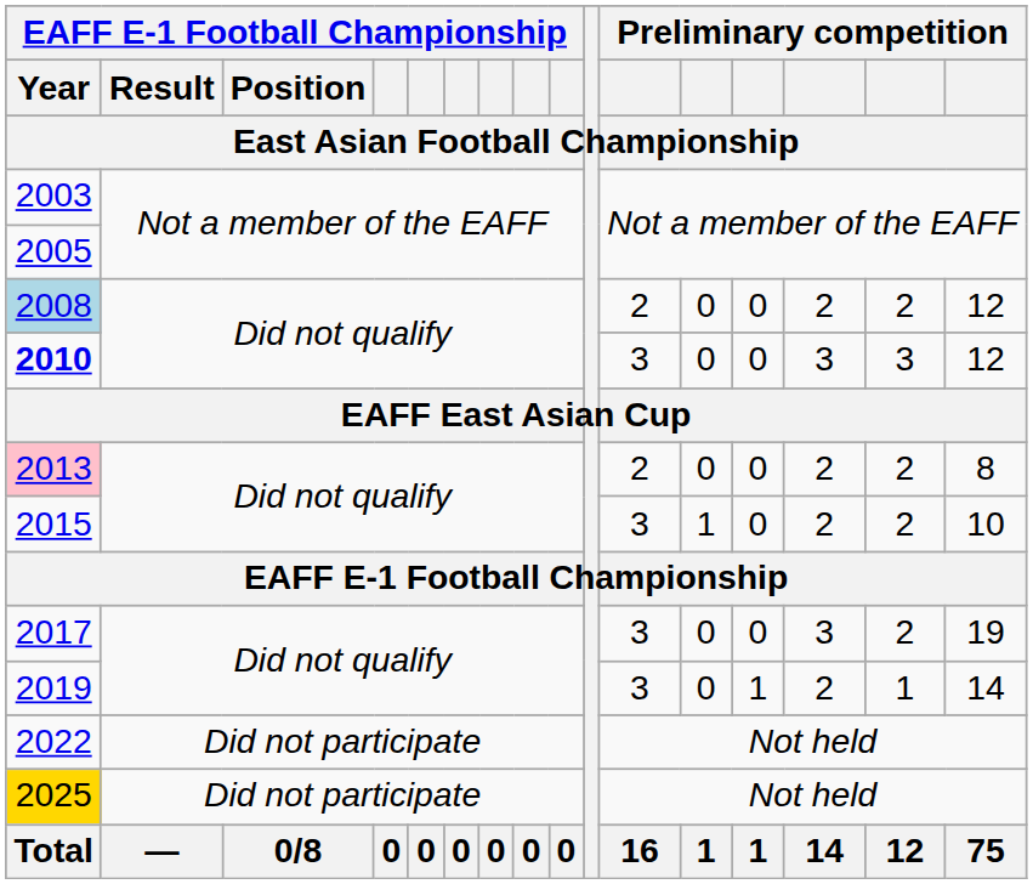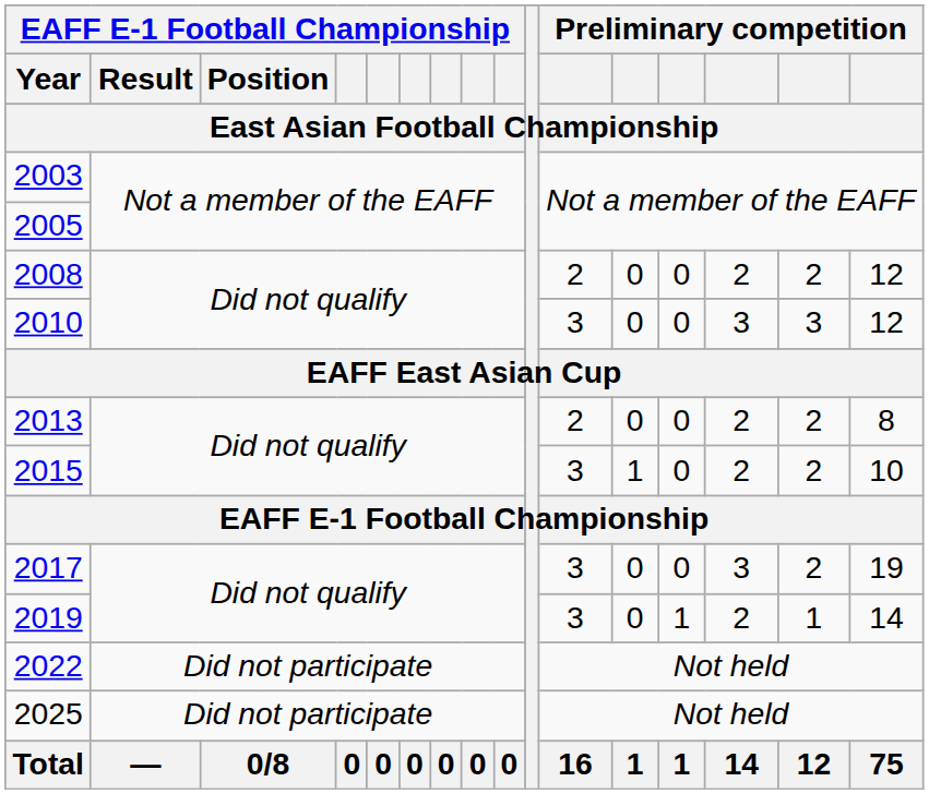2008 | EAFF E-1 Football Championship / Year: lightblue background -> no background
2010 | EAFF E-1 Football Championship / Year: bold -> normal
2013 | EAFF E-1 Football Championship / Year: pink background -> no background
2025 | EAFF E-1 Football Championship / Year: gold background -> no background
